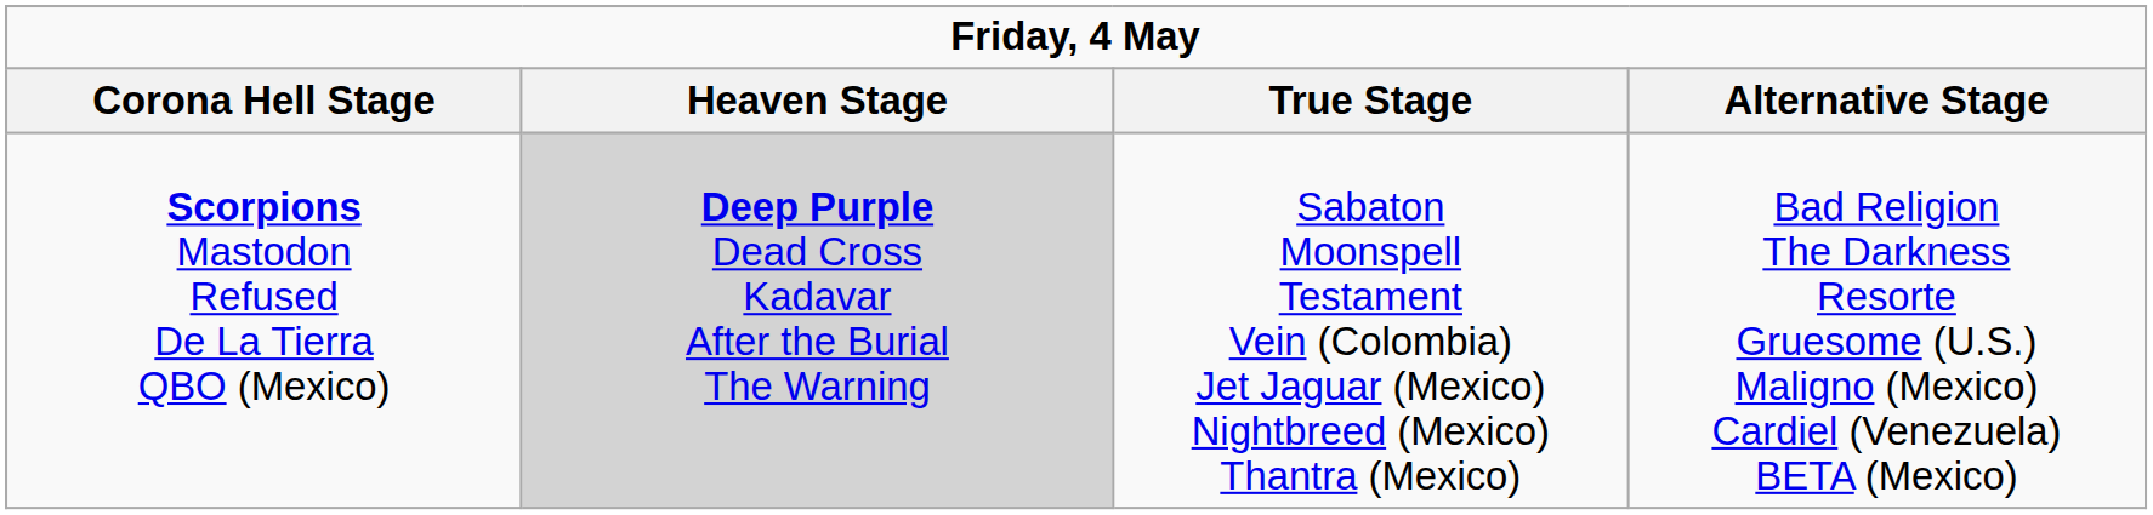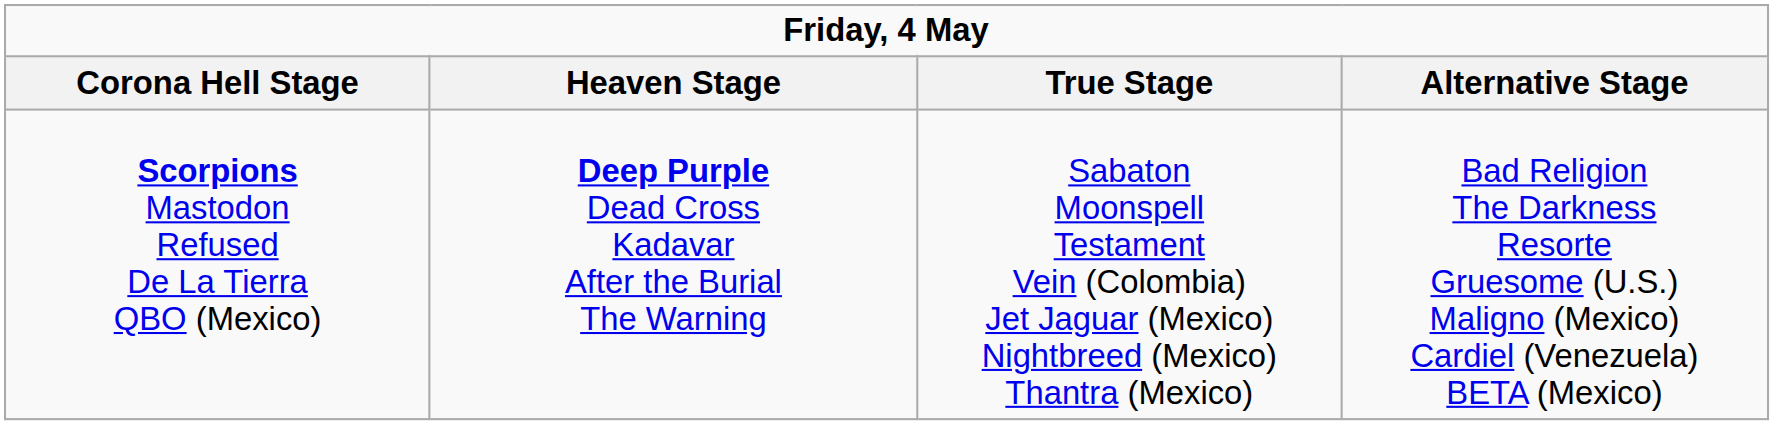Scorpions Mastodon Refused De La Tierra QBO (Mexico) | Heaven Stage: lightgrey background -> no background
